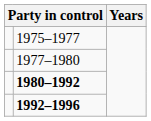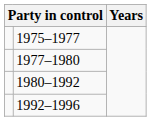1980–1992 | column 2: bold -> normal
1992–1996 | column 2: bold -> normal
